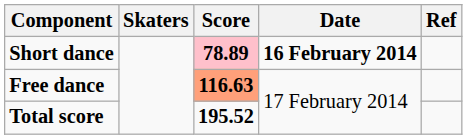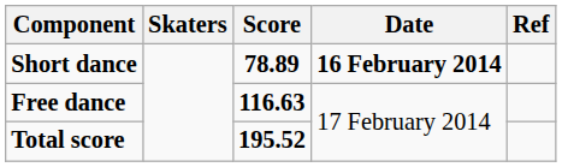Short dance | Score: pink background -> no background
Free dance | Score: lightsalmon background -> no background
